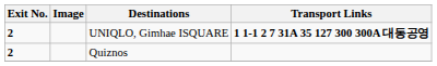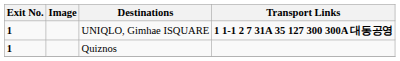UNIQLO, Gimhae ISQUARE | Exit No.: 2 -> 1
Quiznos | Exit No.: 2 -> 1
